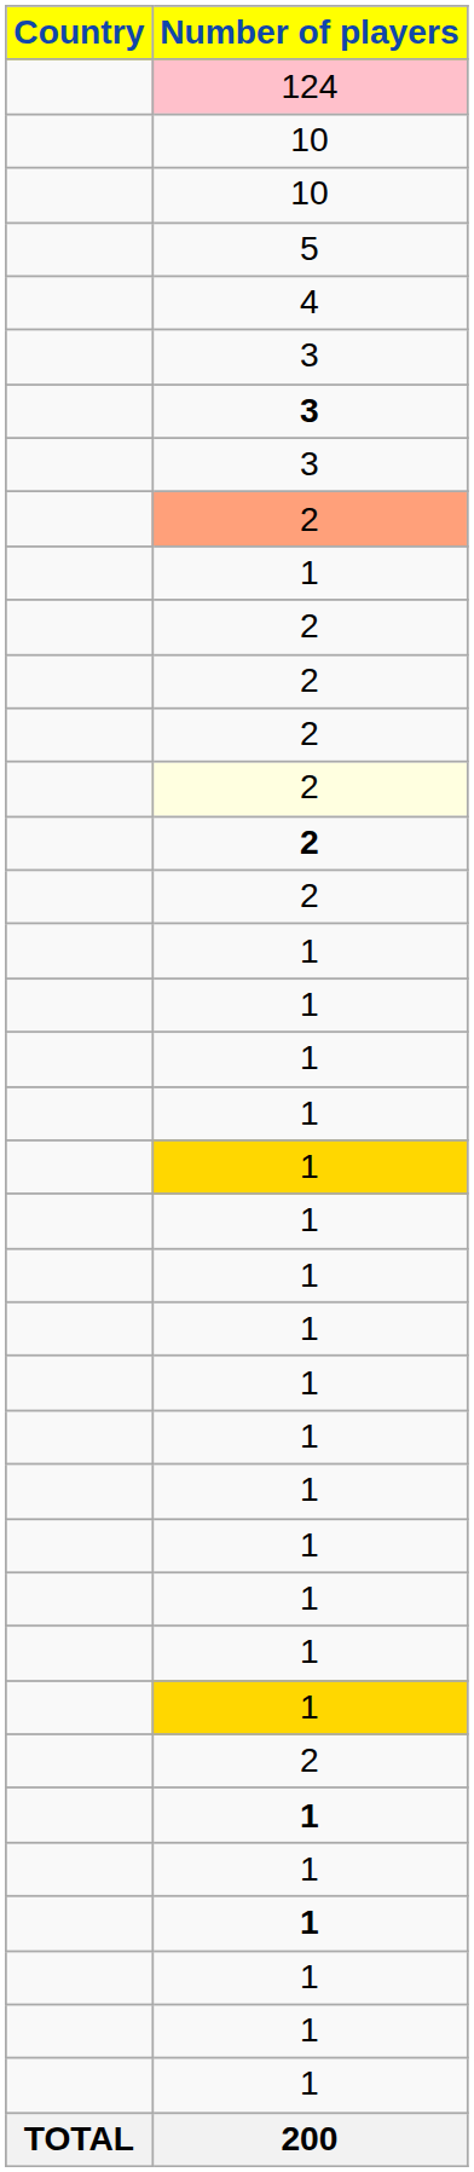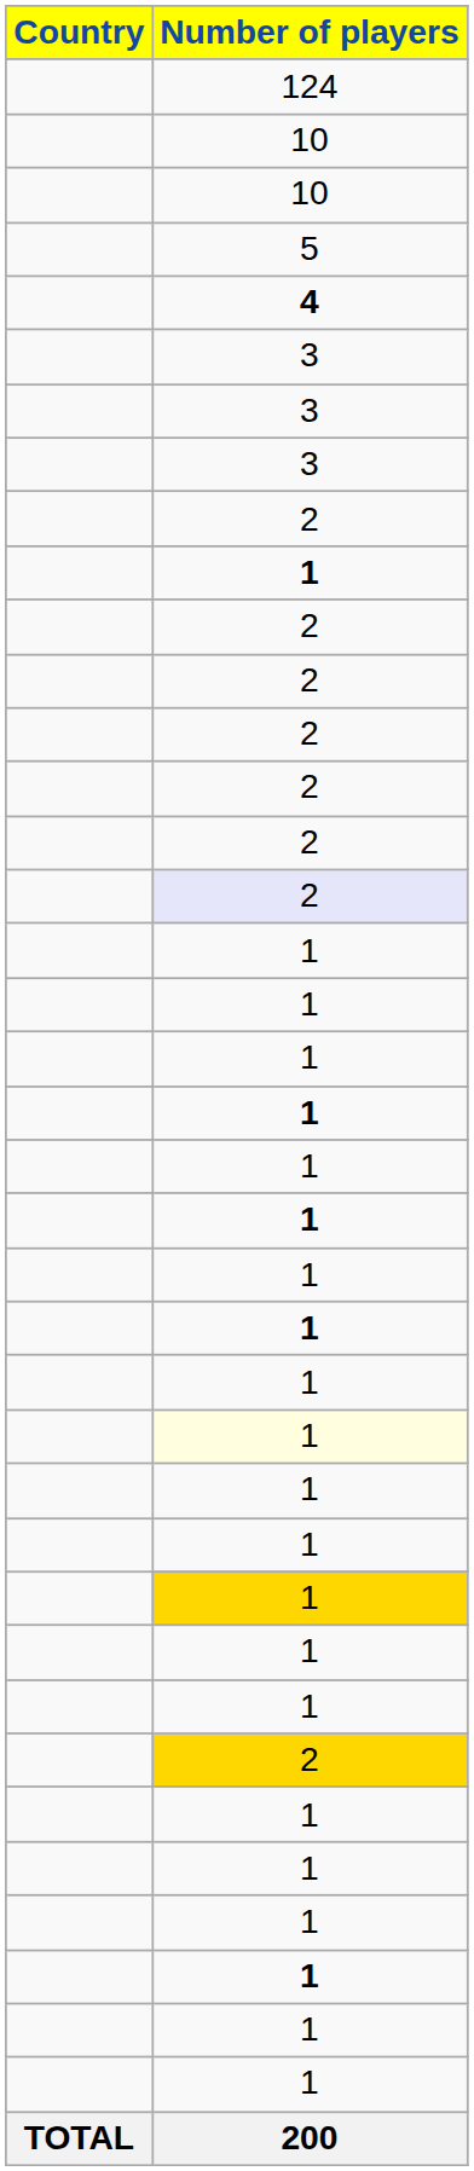row 2 | Number of players: pink background -> no background
row 6 | Number of players: normal -> bold
row 8 | Number of players: bold -> normal
row 10 | Number of players: lightsalmon background -> no background
row 11 | Number of players: normal -> bold
row 15 | Number of players: lightyellow background -> no background
row 16 | Number of players: bold -> normal
row 17 | Number of players: no background -> lavender background
row 21 | Number of players: normal -> bold
row 22 | Number of players: gold background -> no background
row 23 | Number of players: normal -> bold
row 25 | Number of players: normal -> bold
row 27 | Number of players: no background -> lightyellow background
row 30 | Number of players: no background -> gold background
row 32 | Number of players: gold background -> no background
row 33 | Number of players: no background -> gold background
row 34 | Number of players: bold -> normal
row 36 | Number of players: bold -> normal
row 37 | Number of players: normal -> bold
